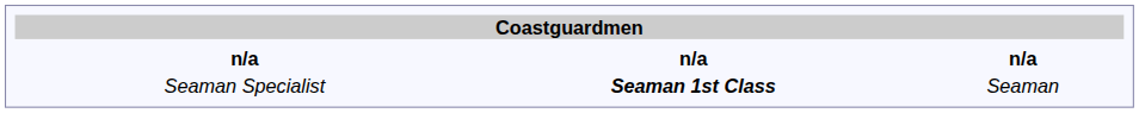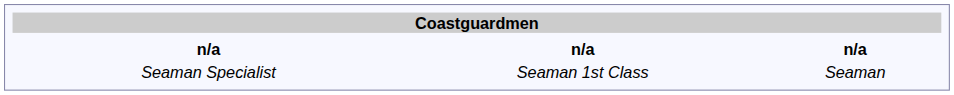Seaman Specialist | column 2: bold -> normal
